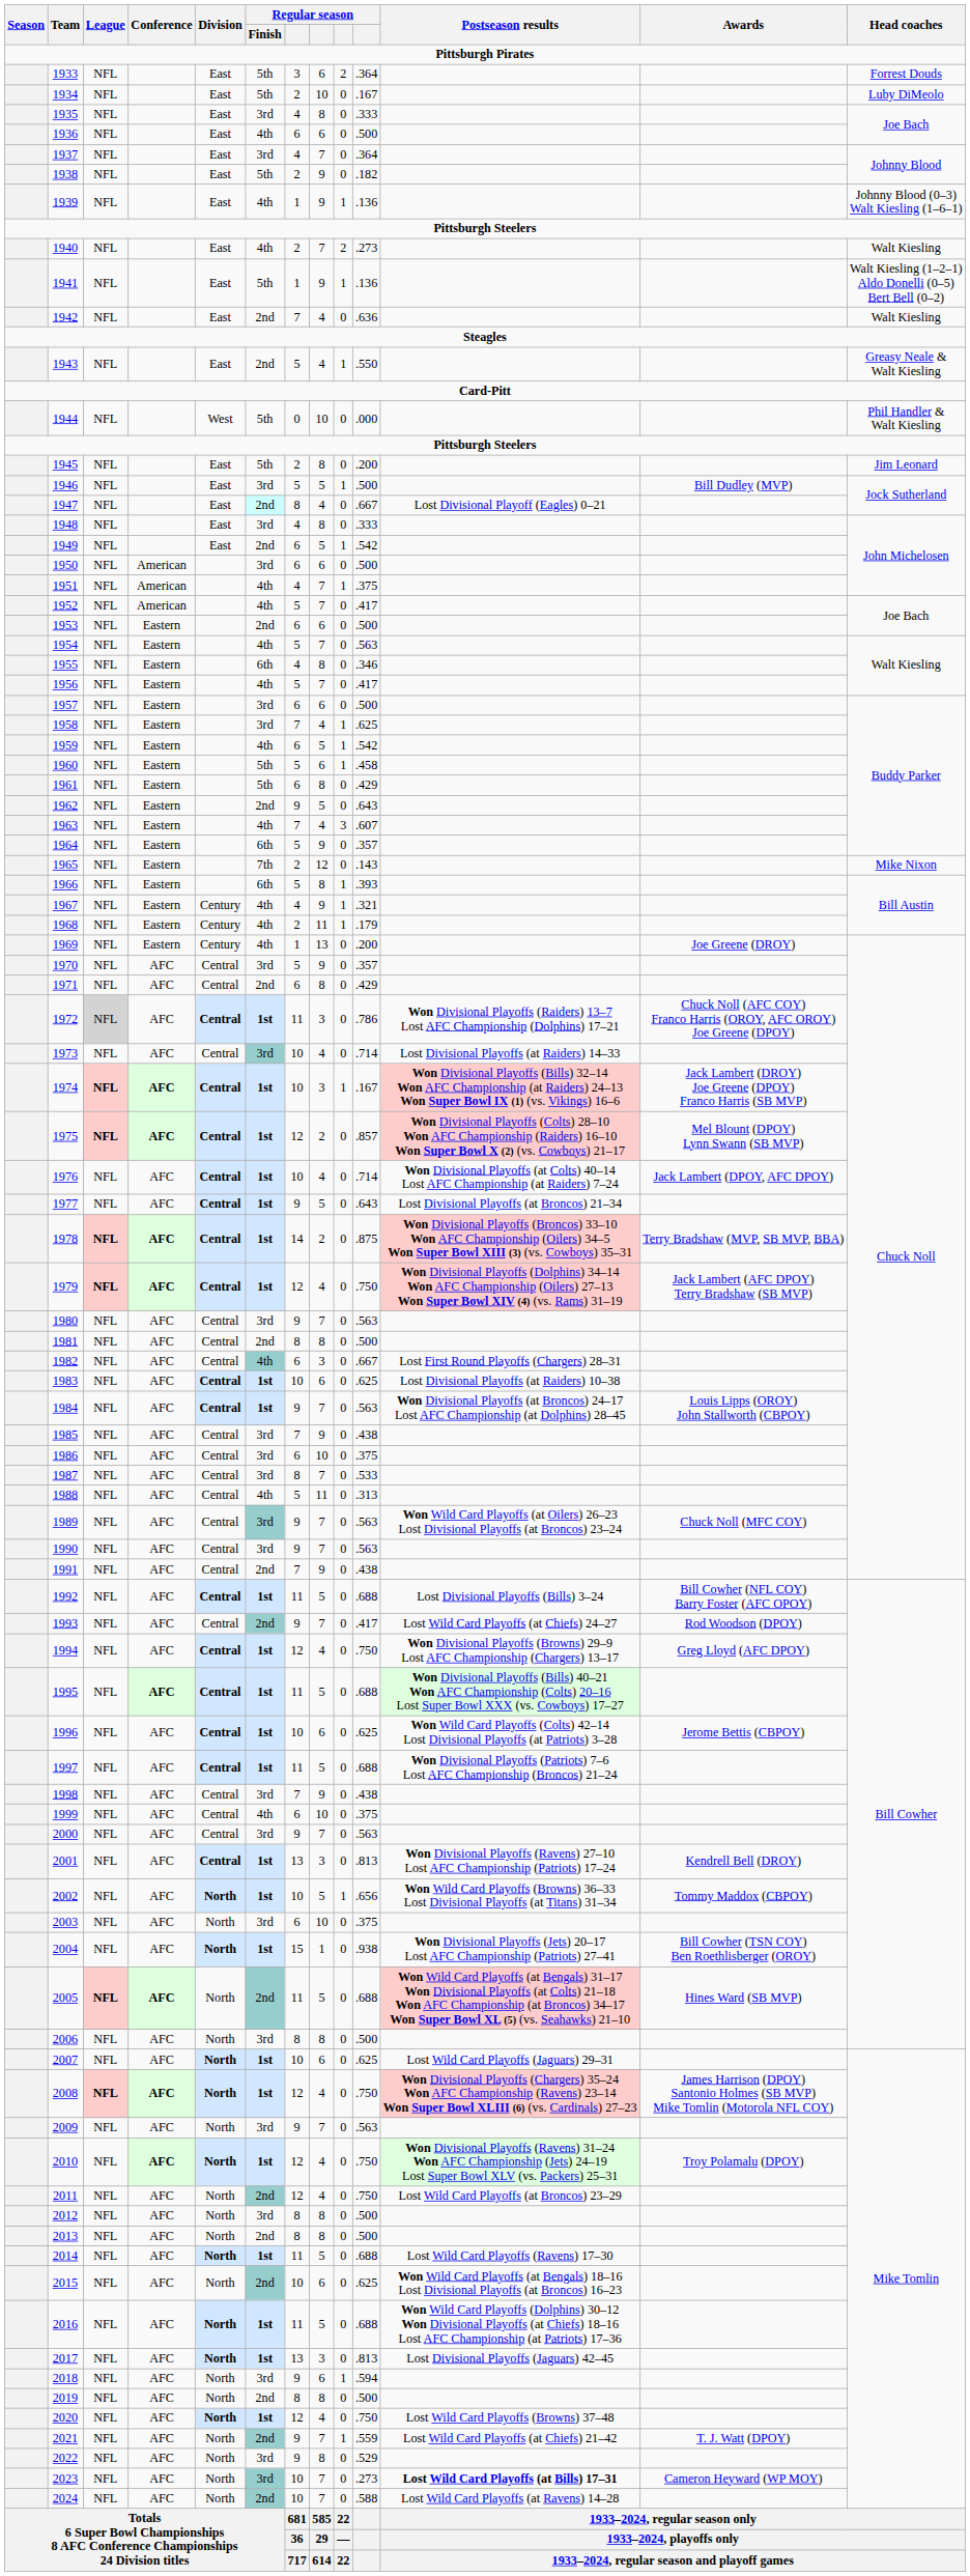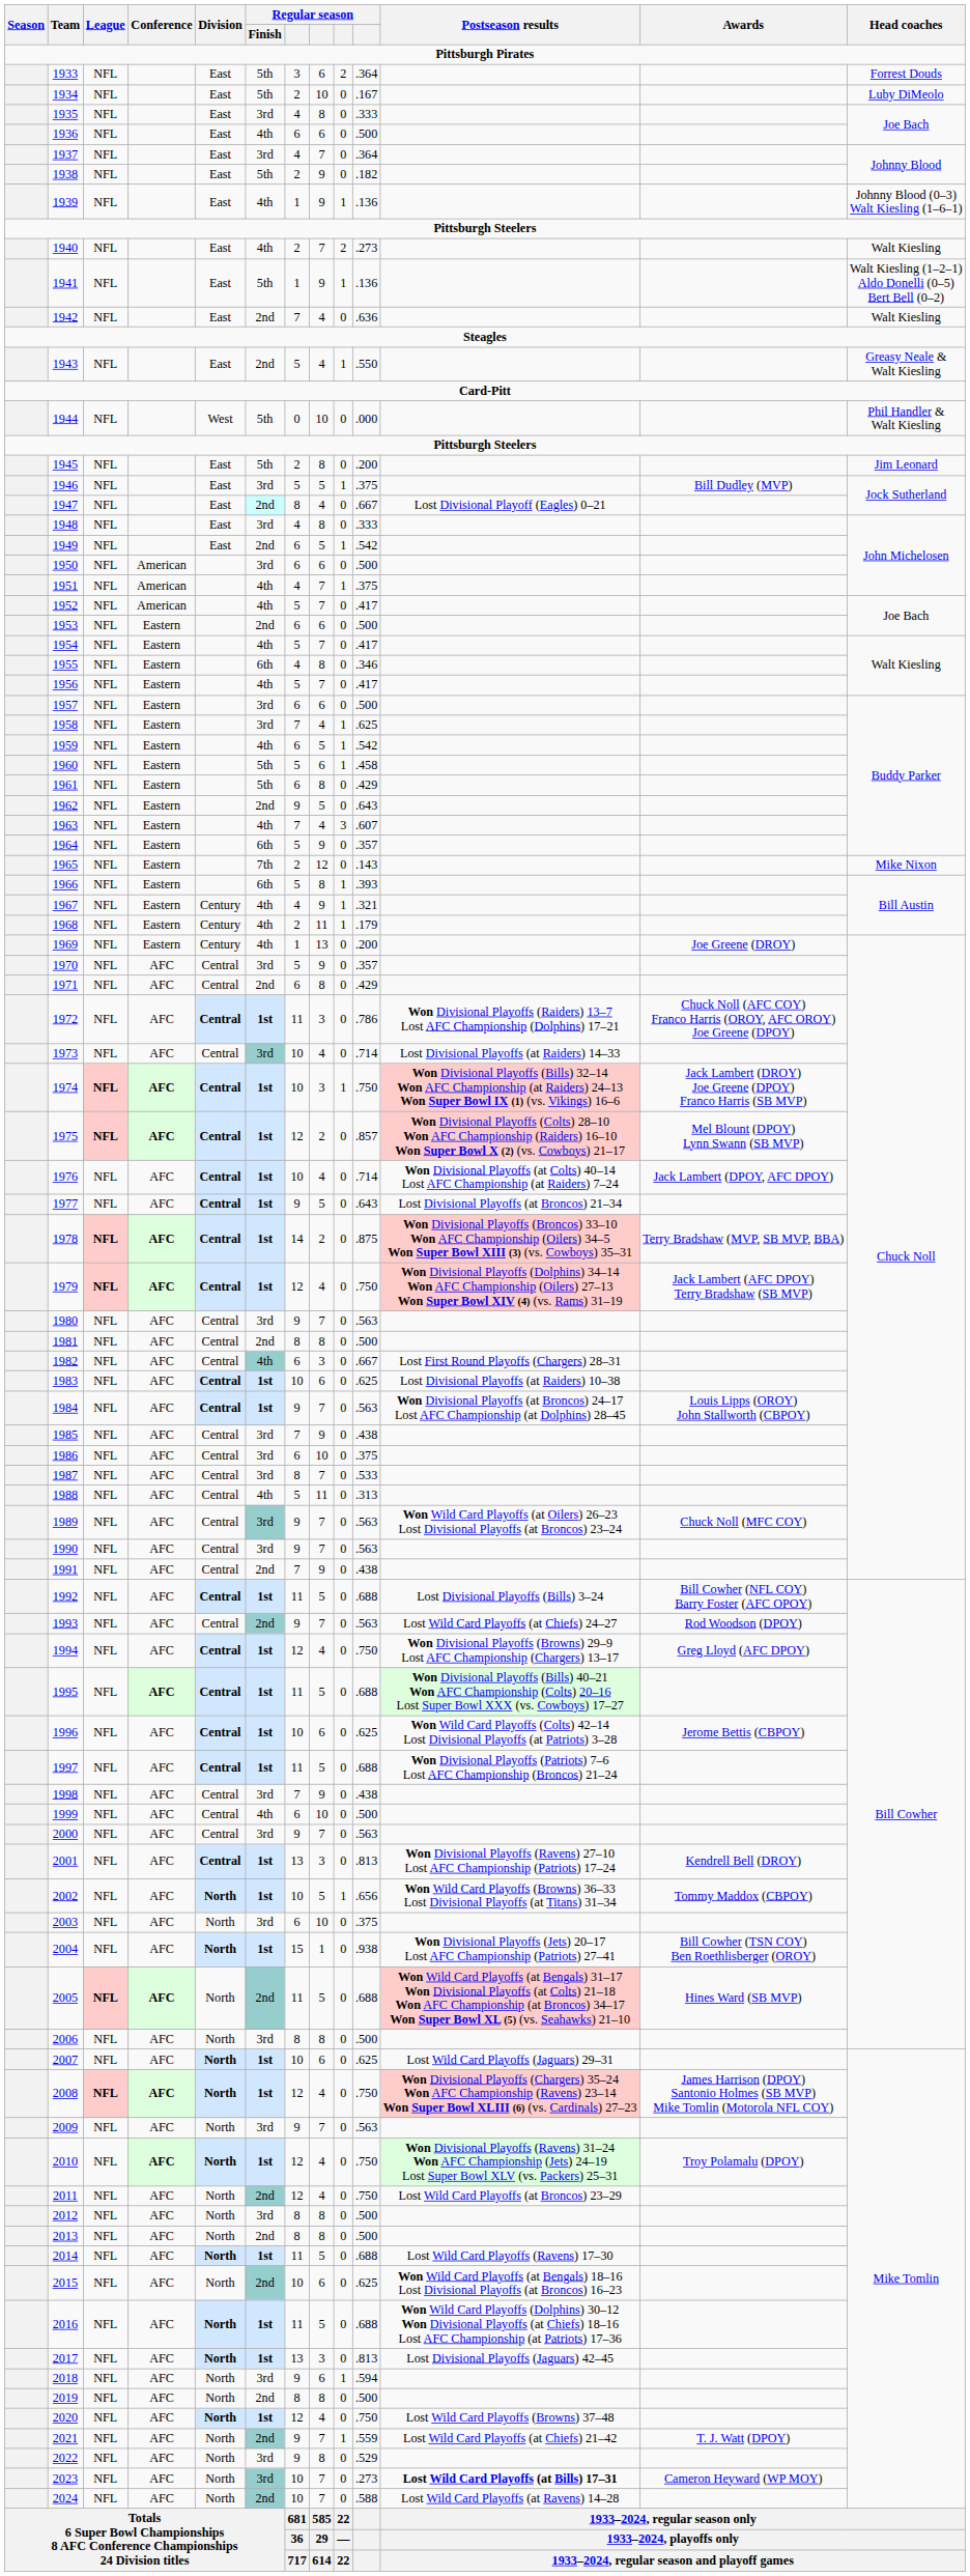1946 | column 10: .500 -> .375
1954 | column 10: .563 -> .417
1972 | League: lightgrey background -> no background
1974 | column 10: .167 -> .750
1993 | column 10: .417 -> .563
1999 | column 10: .375 -> .500
